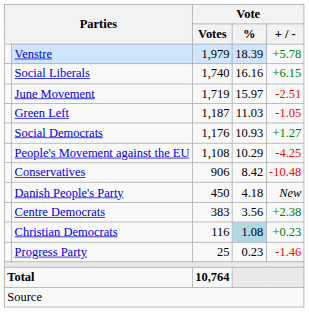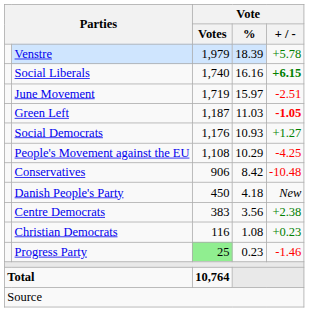Social Liberals | Vote / + / -: normal -> bold
Green Left | Vote / + / -: normal -> bold
Christian Democrats | Vote / %: lightblue background -> no background
Progress Party | Vote / Votes: no background -> lightgreen background
